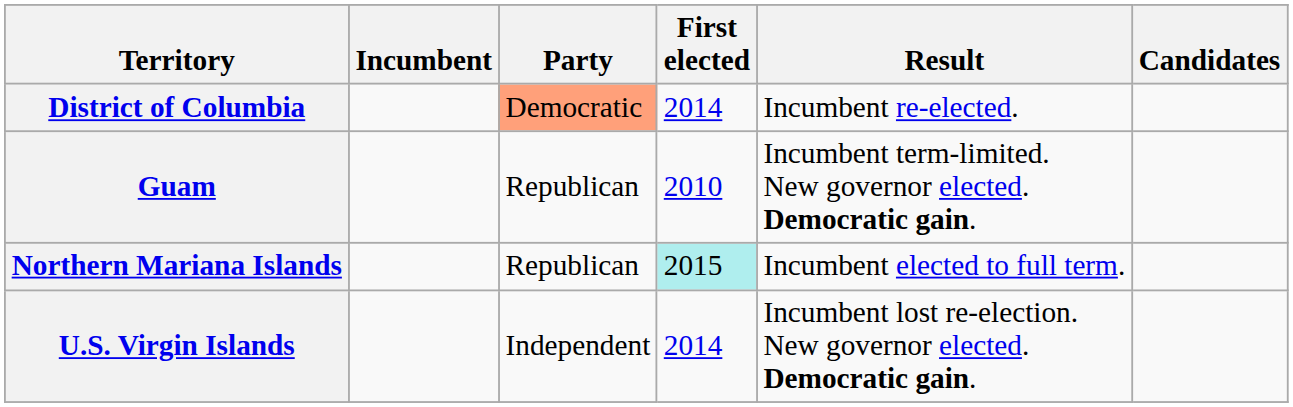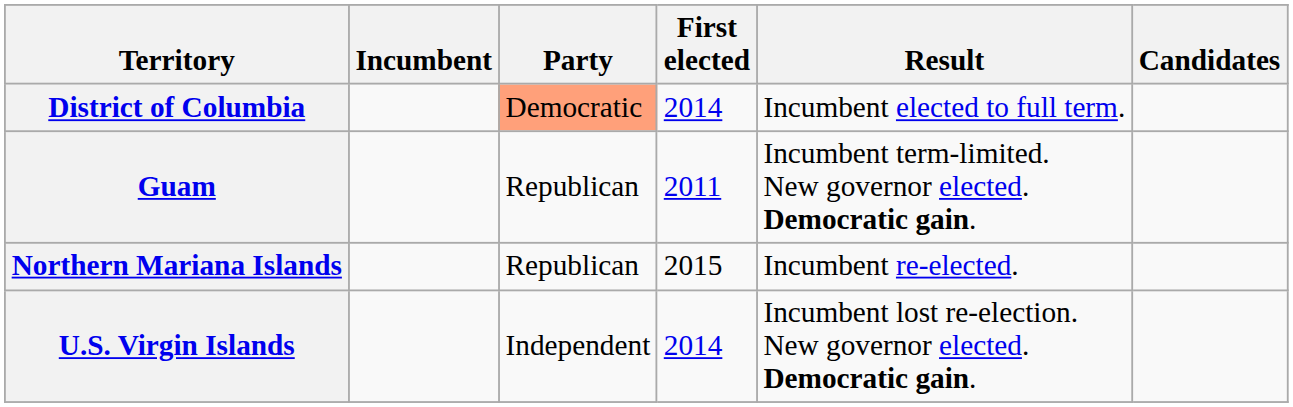District of Columbia | Result: Incumbent re-elected. -> Incumbent elected to full term.
Guam | First elected: 2010 -> 2011
Northern Mariana Islands | First elected: paleturquoise background -> no background
Northern Mariana Islands | Result: Incumbent elected to full term. -> Incumbent re-elected.
